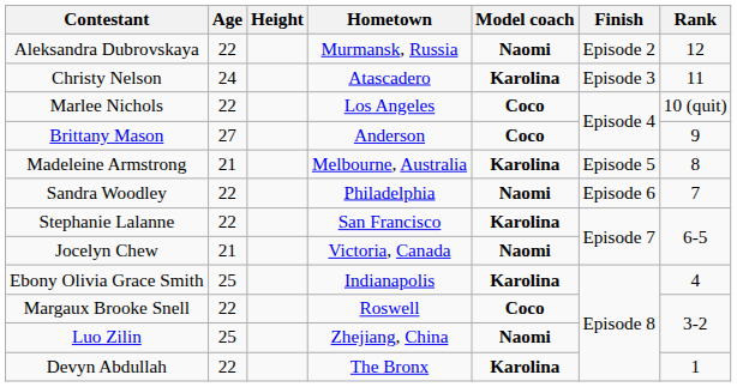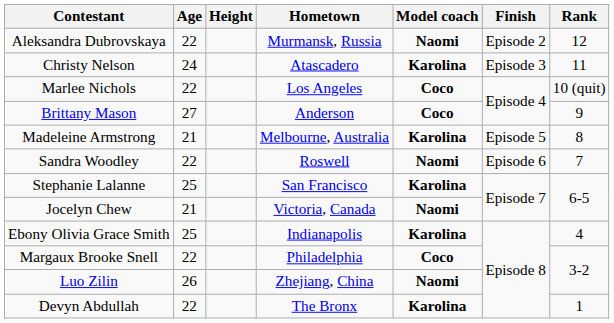Sandra Woodley | Hometown: Philadelphia -> Roswell
Stephanie Lalanne | Age: 22 -> 25
Margaux Brooke Snell | Hometown: Roswell -> Philadelphia
Luo Zilin | Age: 25 -> 26
